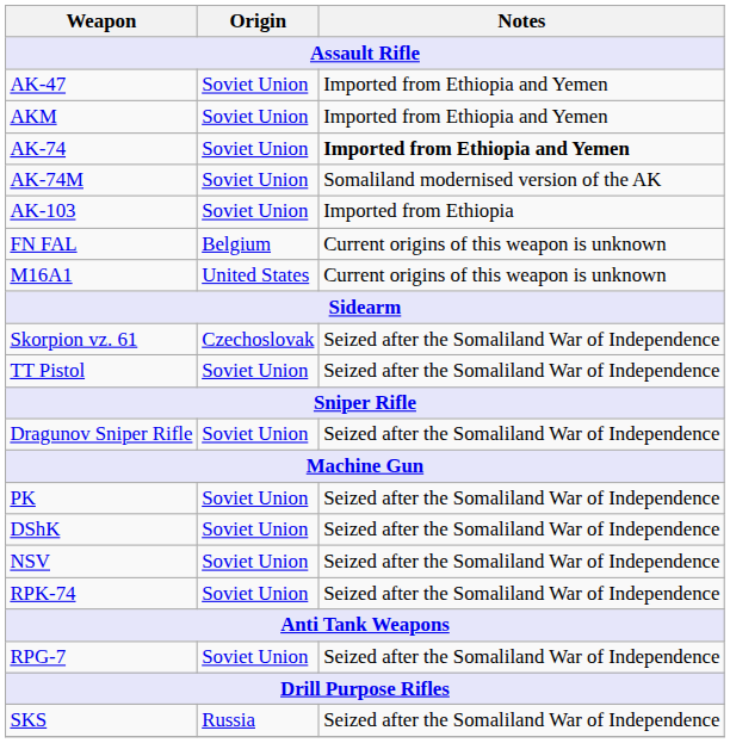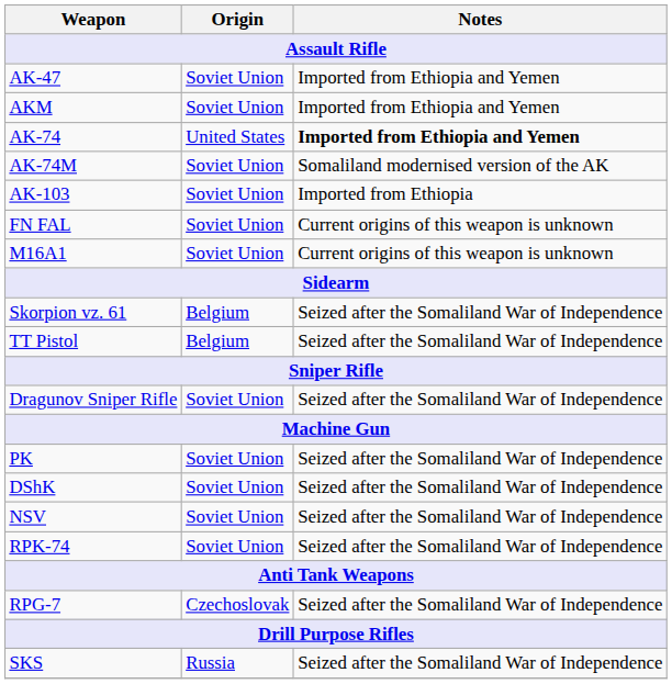AK-74 | Origin: Soviet Union -> United States
FN FAL | Origin: Belgium -> Soviet Union
M16A1 | Origin: United States -> Soviet Union
Skorpion vz. 61 | Origin: Czechoslovak -> Belgium
TT Pistol | Origin: Soviet Union -> Belgium
RPG-7 | Origin: Soviet Union -> Czechoslovak
